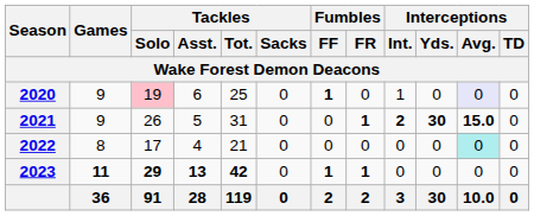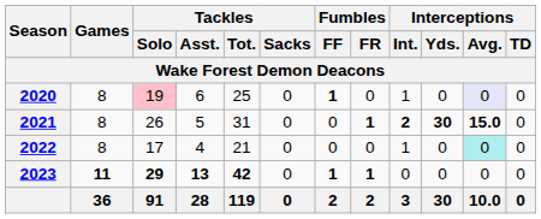2020 | Games: 9 -> 8
2021 | Games: 9 -> 8
2022 | Interceptions / Int.: 0 -> 1
